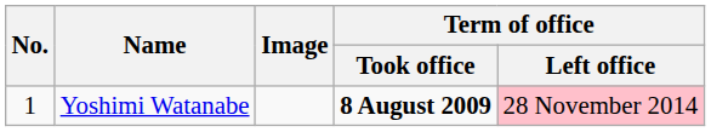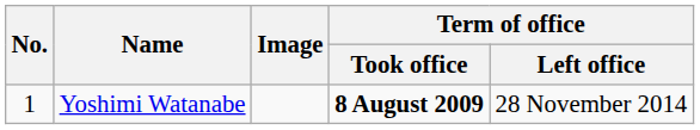Yoshimi Watanabe | Term of office / Left office: pink background -> no background
